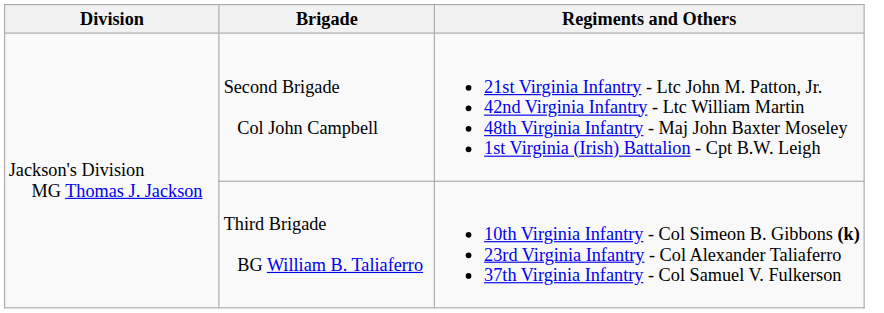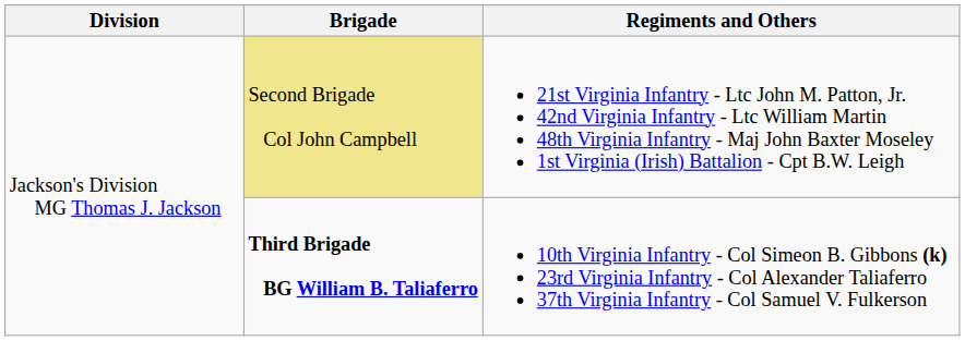Second Brigade Col John Campbell | Brigade: no background -> khaki background
Third Brigade BG William B. Taliaferro | Brigade: normal -> bold
